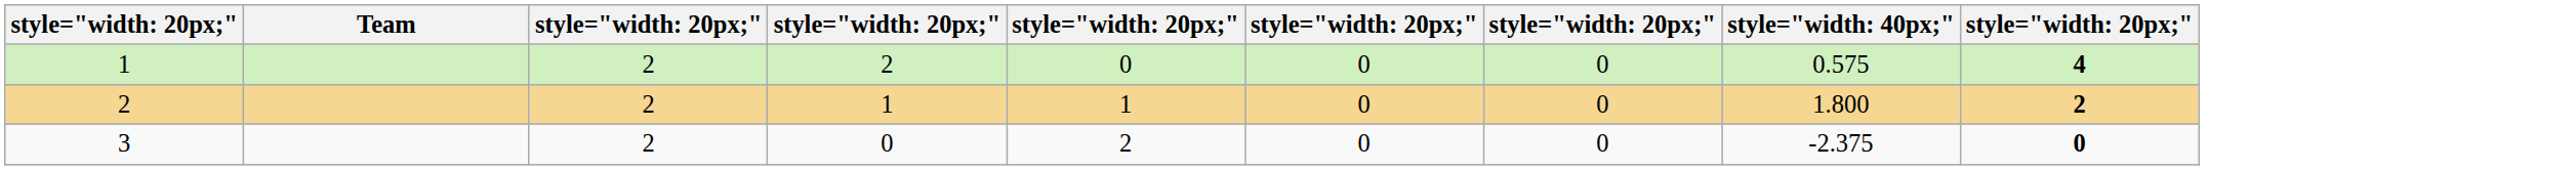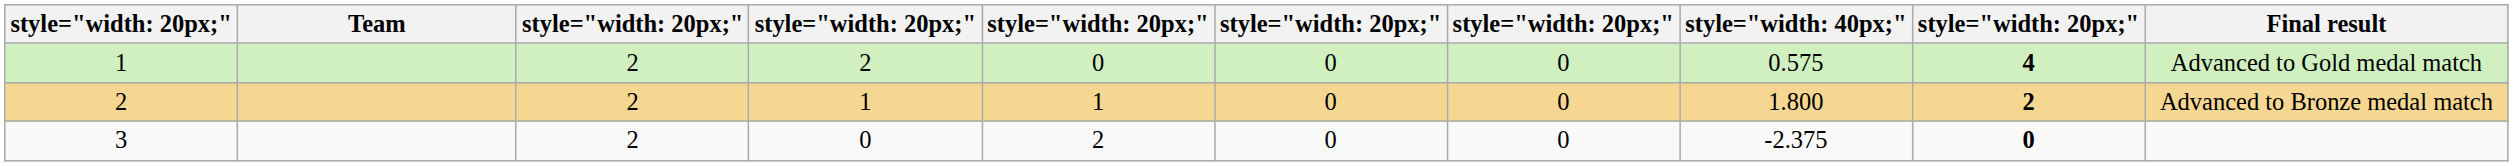+ column: Final result | Advanced to Gold medal match | Advanced to Bronze medal match
